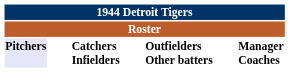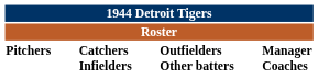Pitchers | column 1: lavender background -> no background
